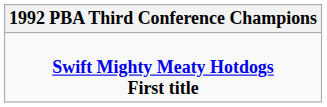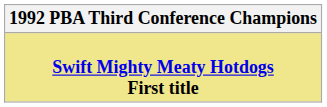row 2 | column 1: no background -> khaki background
